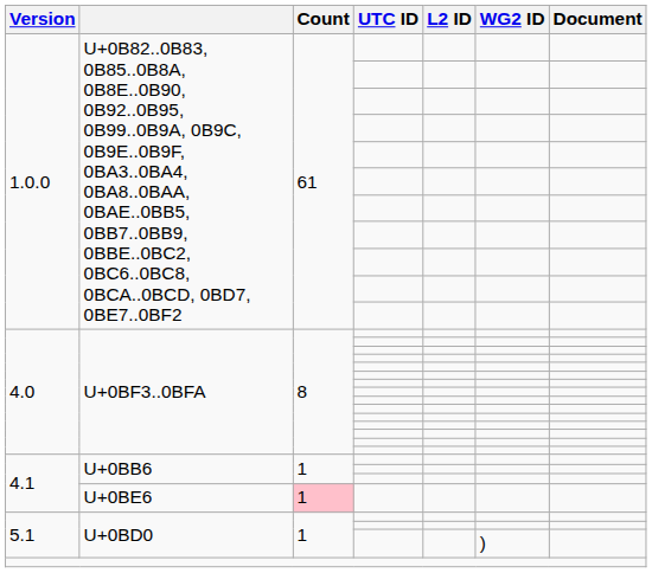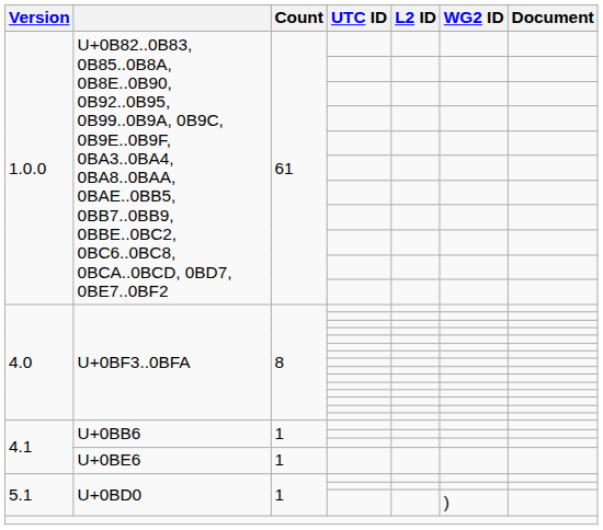U+0BE6 | Count: pink background -> no background
